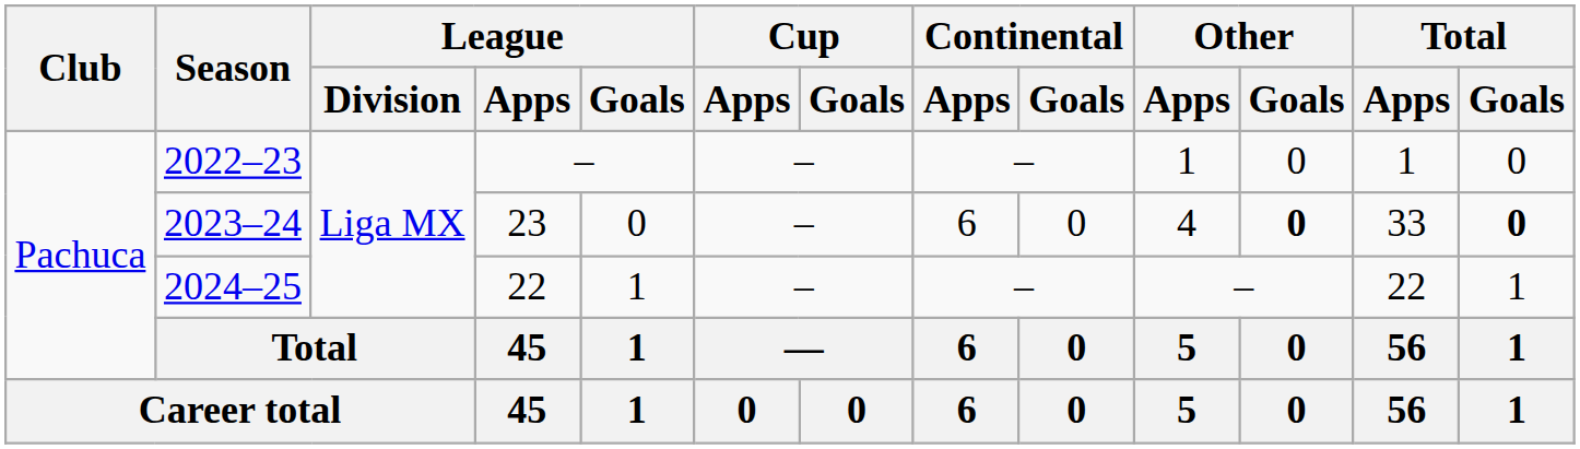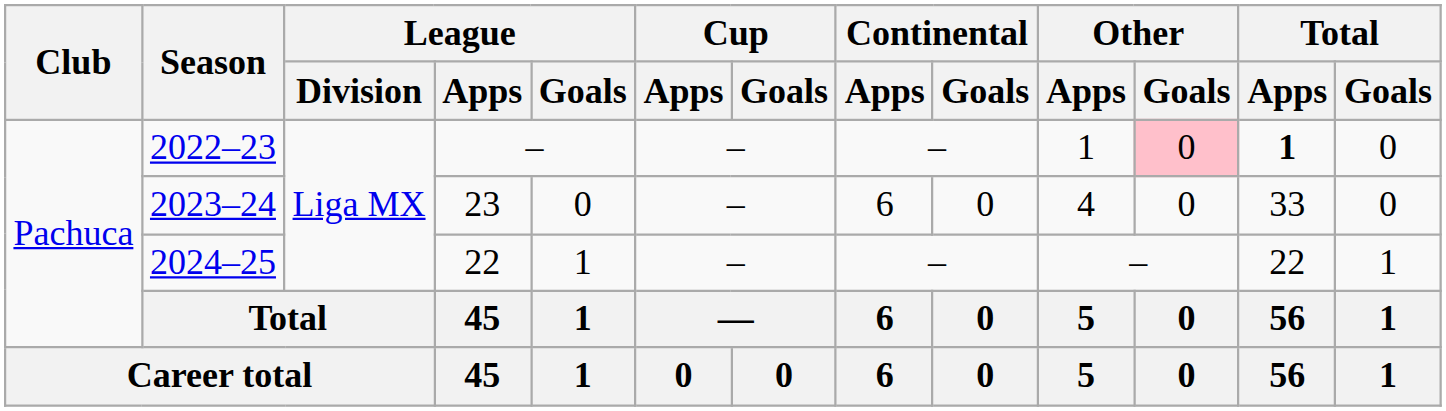2022–23 | Other / Goals: no background -> pink background
2022–23 | Total / Apps: normal -> bold
2023–24 | Other / Goals: bold -> normal
2023–24 | Total / Goals: bold -> normal
